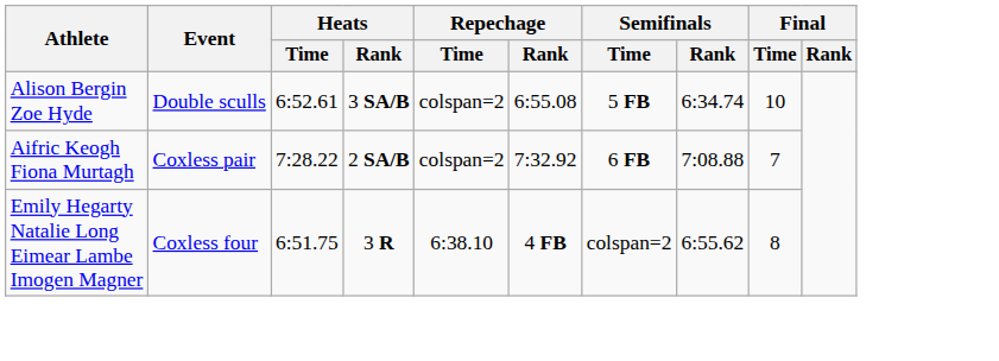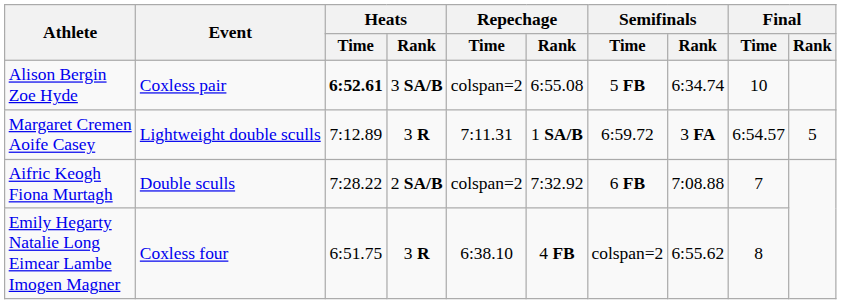Alison Bergin Zoe Hyde | Event: Double sculls -> Coxless pair
Alison Bergin Zoe Hyde | Heats / Time: normal -> bold
+ row: Margaret Cremen Aoife Casey | Lightweight double sculls | 7:12.89 | 3 R | 7:11.31 | 1 SA/B | 6:59.72 | 3 FA | 6:54.57 | 5
Aifric Keogh Fiona Murtagh | Event: Coxless pair -> Double sculls
